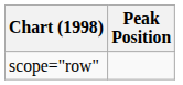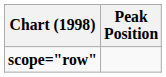scope="row" | Chart (1998): normal -> bold
